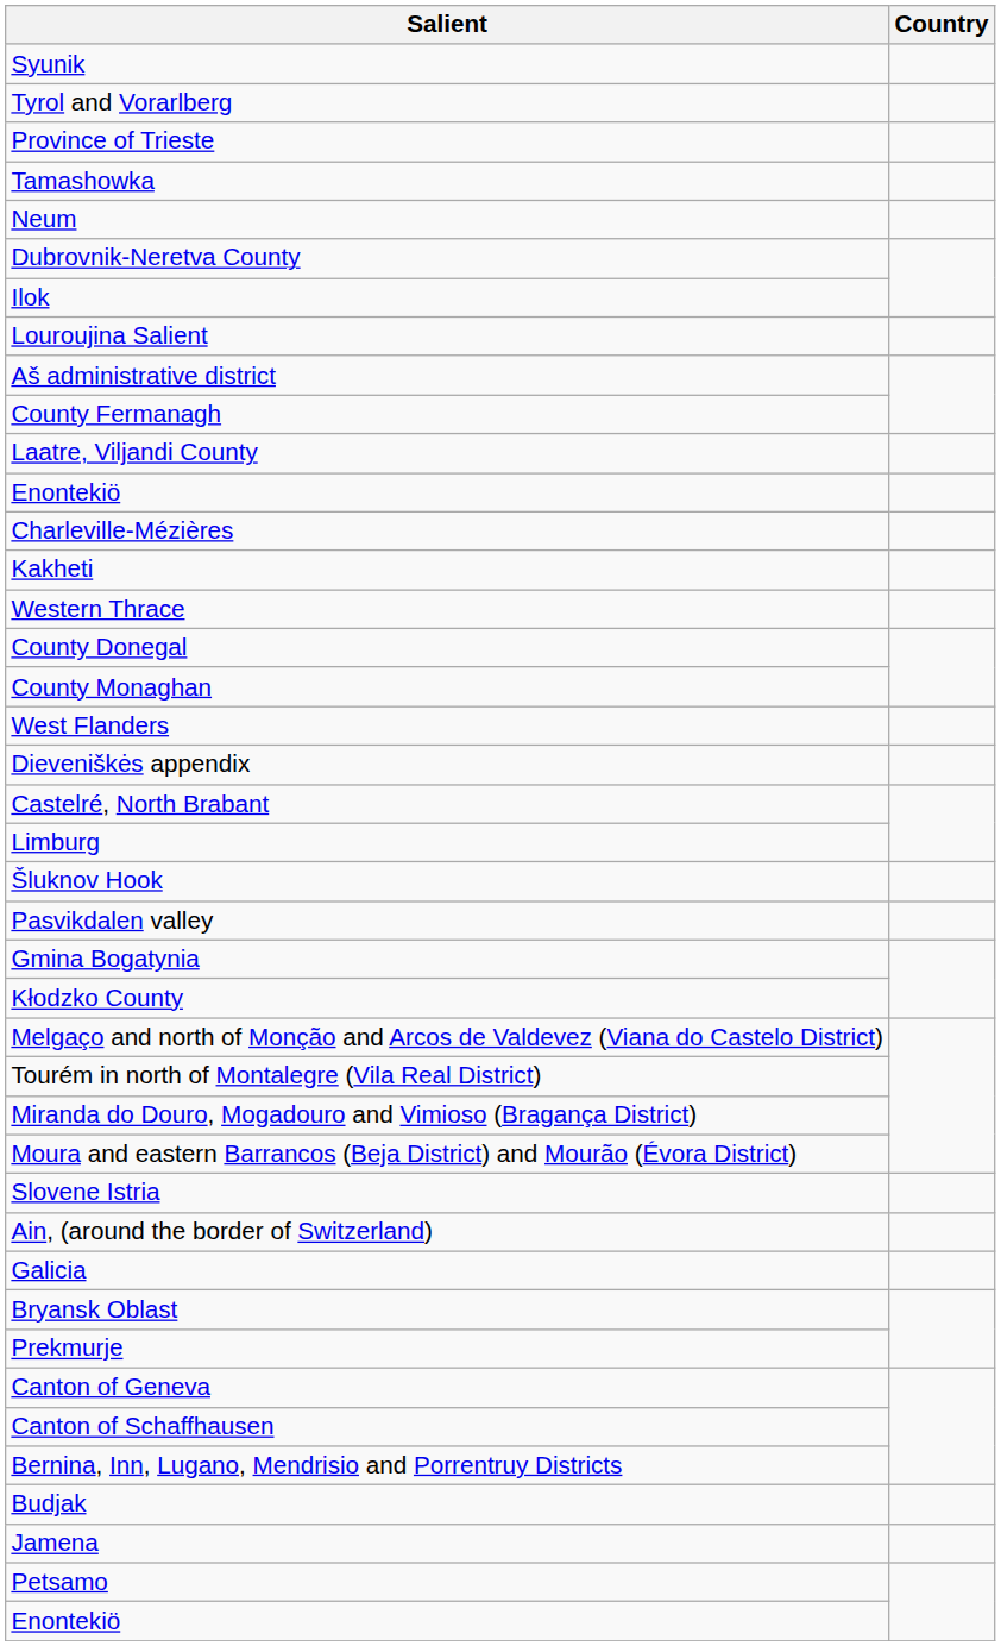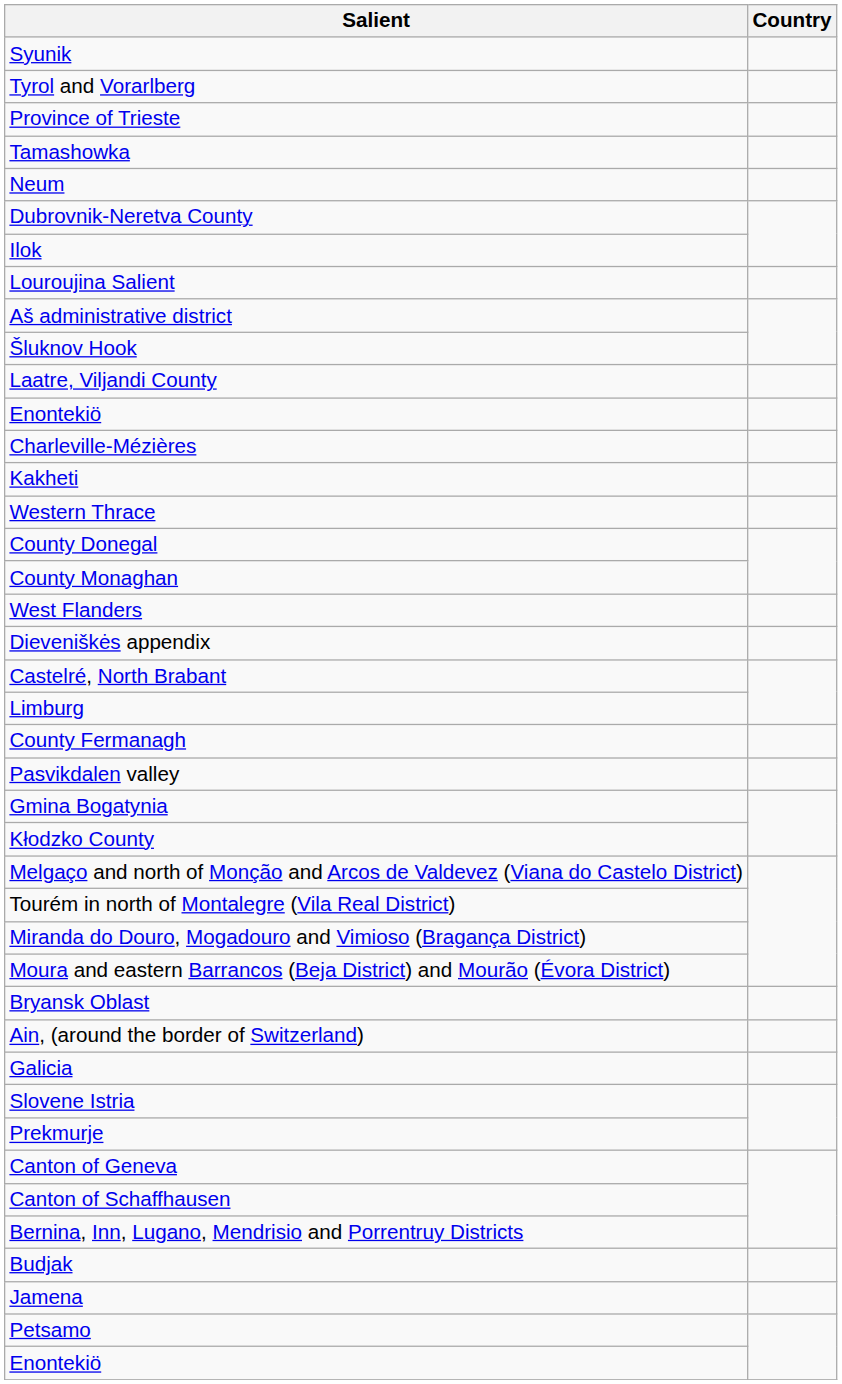row 11 | Salient: County Fermanagh -> Šluknov Hook
row 23 | Salient: Šluknov Hook -> County Fermanagh
row 31 | Salient: Slovene Istria -> Bryansk Oblast
row 34 | Salient: Bryansk Oblast -> Slovene Istria
